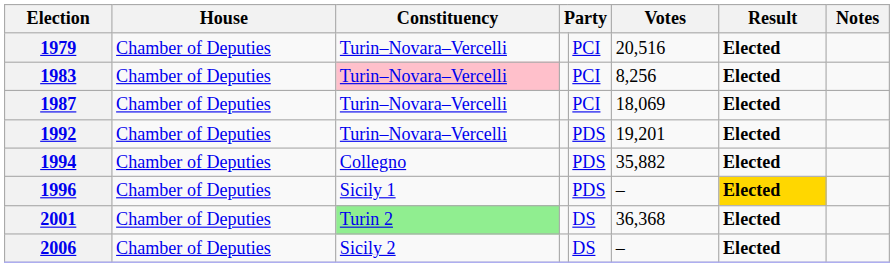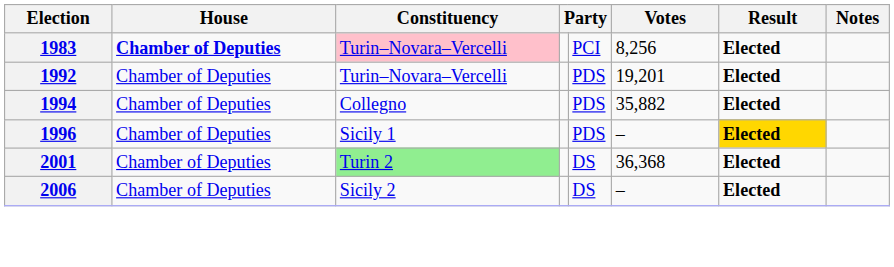- row: 1979 | Chamber of Deputies | Turin–Novara–Vercelli | PCI | 20,516 | Elected
1983 | House: normal -> bold
- row: 1987 | Chamber of Deputies | Turin–Novara–Vercelli | PCI | 18,069 | Elected
